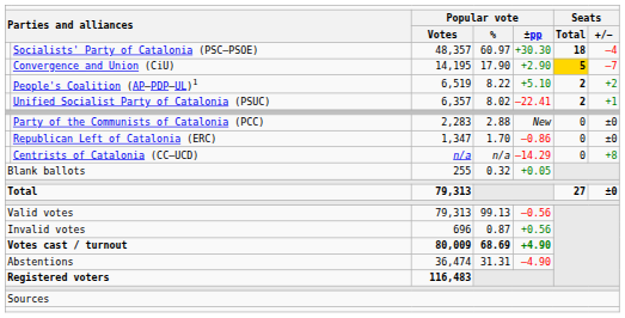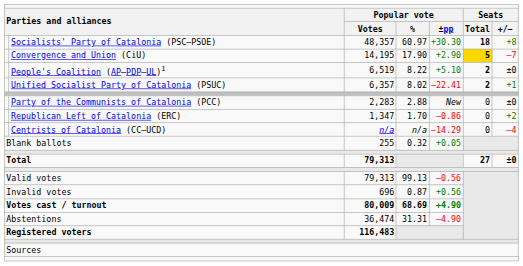Socialists' Party of Catalonia (PSC–PSOE) | column 7: –4 -> +8
People's Coalition (AP–PDP–UL)1 | column 7: +2 -> ±0
Republican Left of Catalonia (ERC) | column 7: ±0 -> +2
Centrists of Catalonia (CC–UCD) | column 7: +8 -> –4
